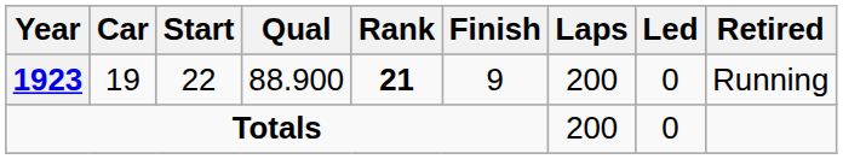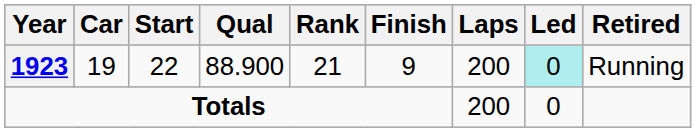1923 | Rank: bold -> normal
1923 | Led: no background -> paleturquoise background
